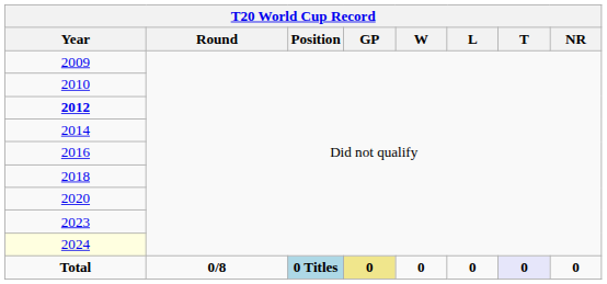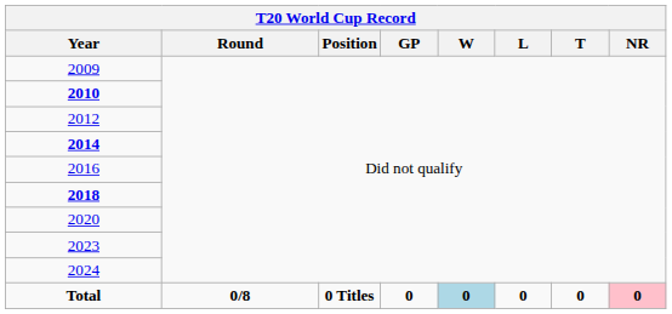2010 | Year: normal -> bold
2012 | Year: bold -> normal
2014 | Year: normal -> bold
2018 | Year: normal -> bold
2024 | Year: lightyellow background -> no background
Total | Position: lightblue background -> no background
Total | GP: khaki background -> no background
Total | W: no background -> lightblue background
Total | T: lavender background -> no background
Total | NR: no background -> pink background
